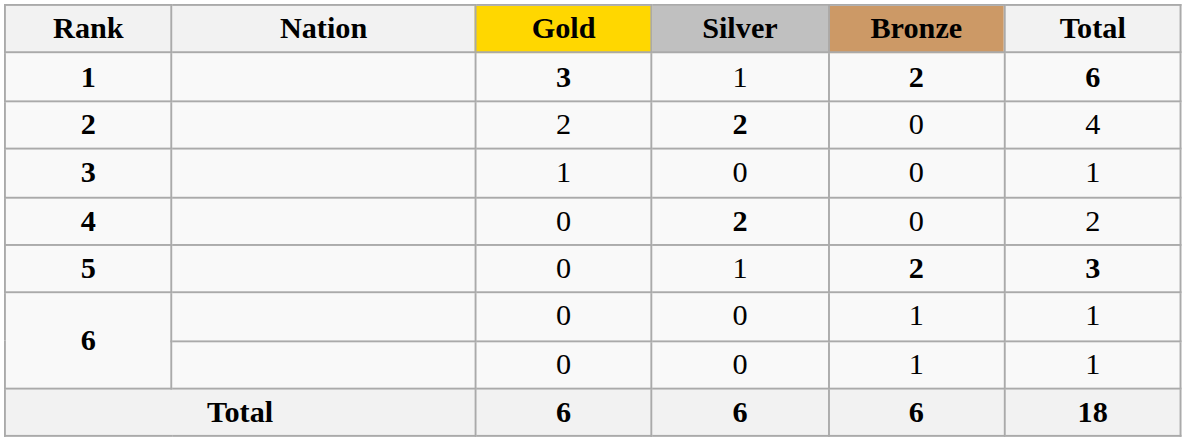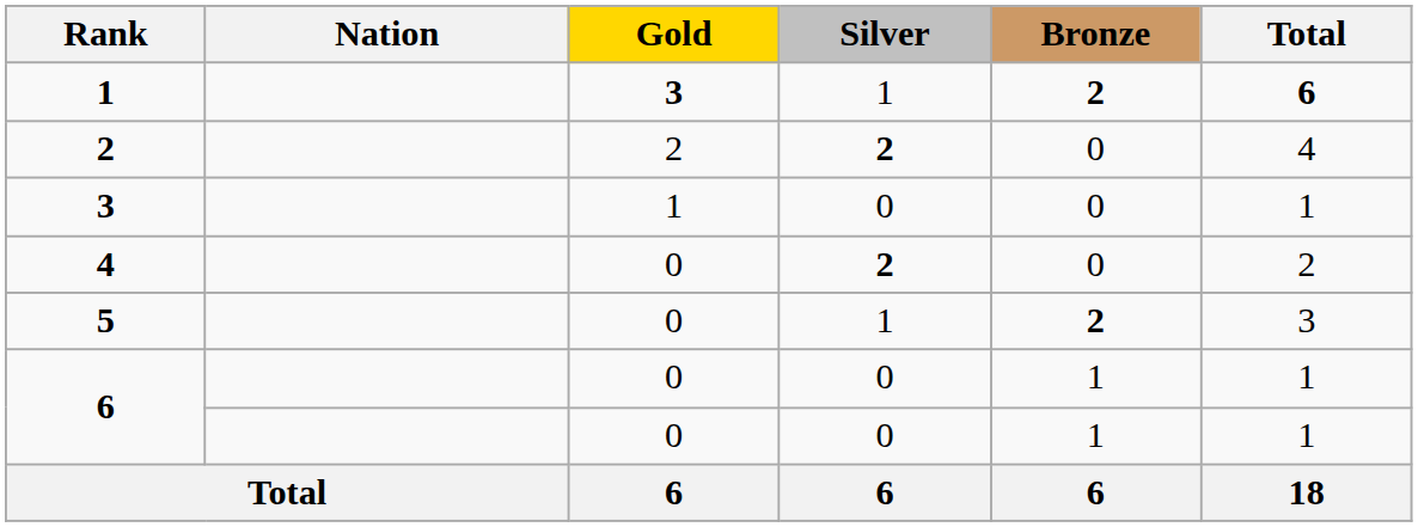5 | Total: bold -> normal
